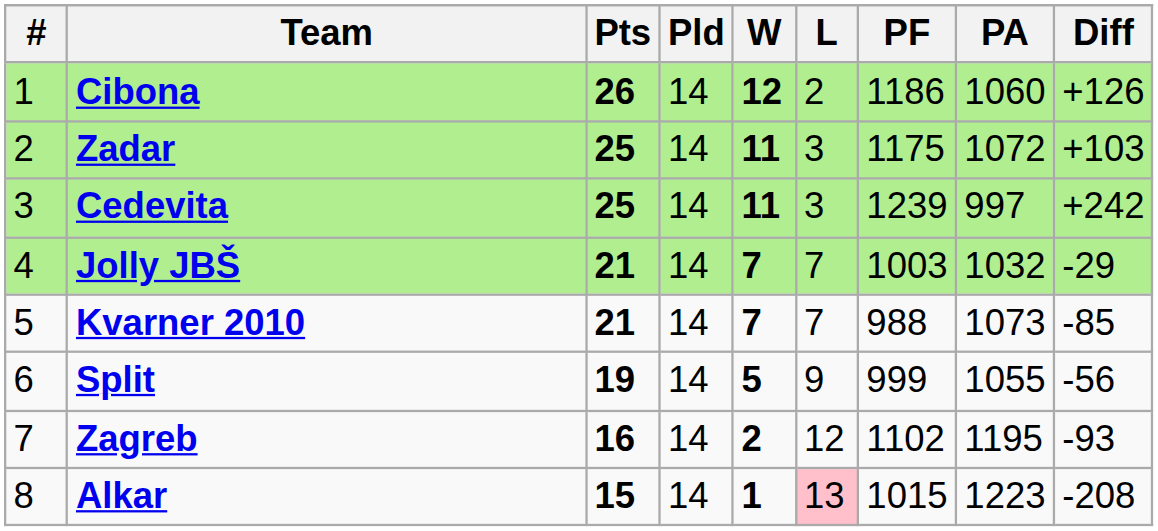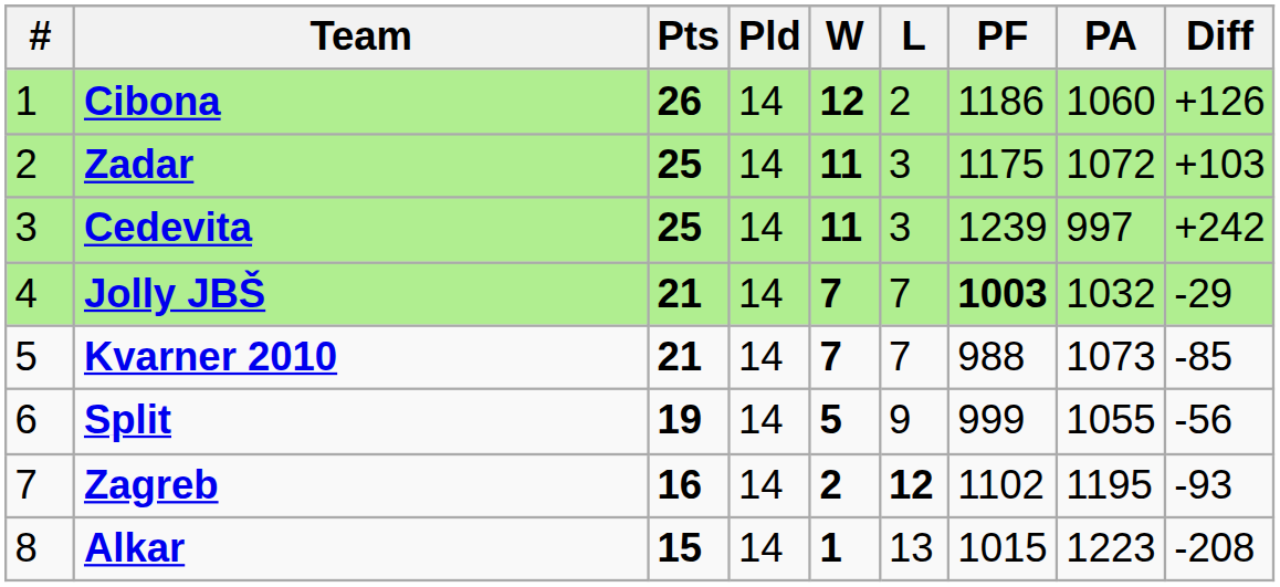Jolly JBŠ | PF: normal -> bold
Zagreb | L: normal -> bold
Alkar | L: pink background -> no background
